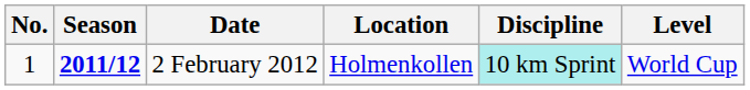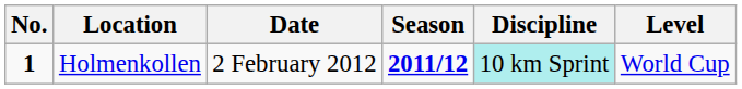columns swapped: Season <-> Location
2 February 2012 | No.: normal -> bold
